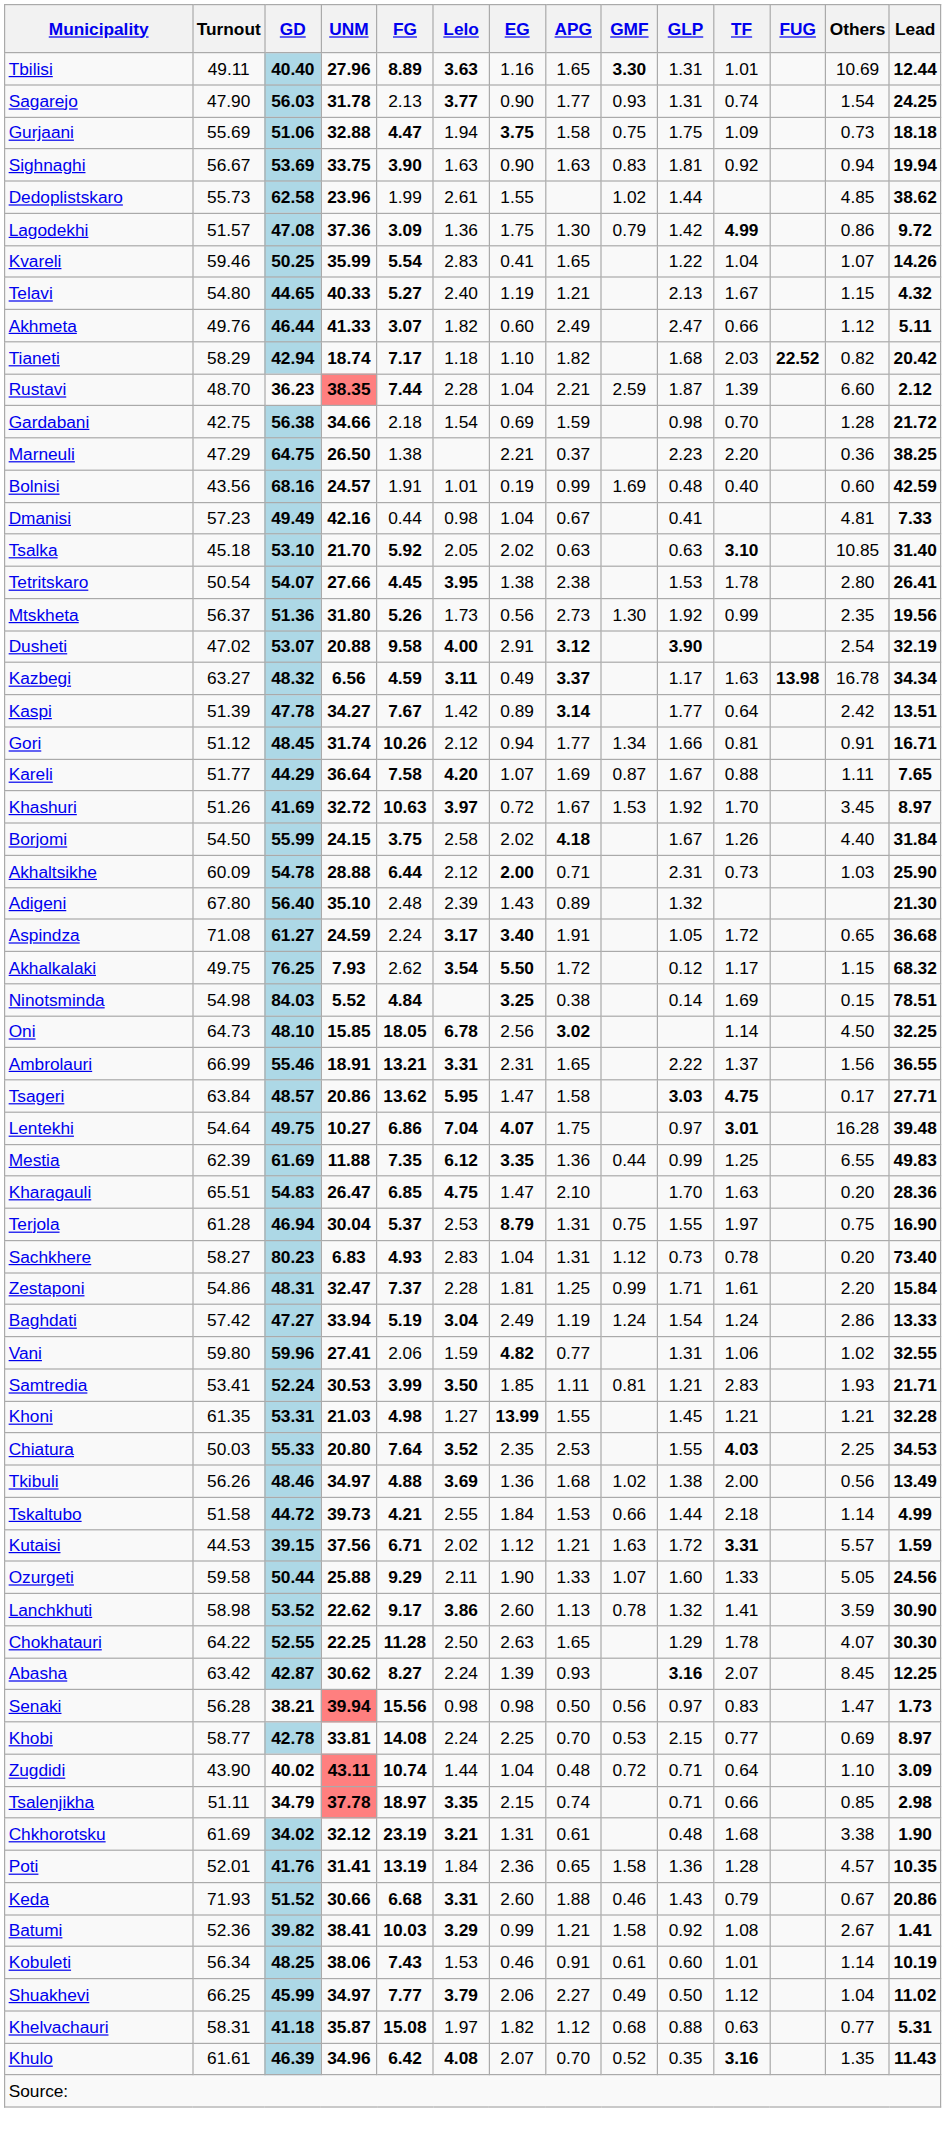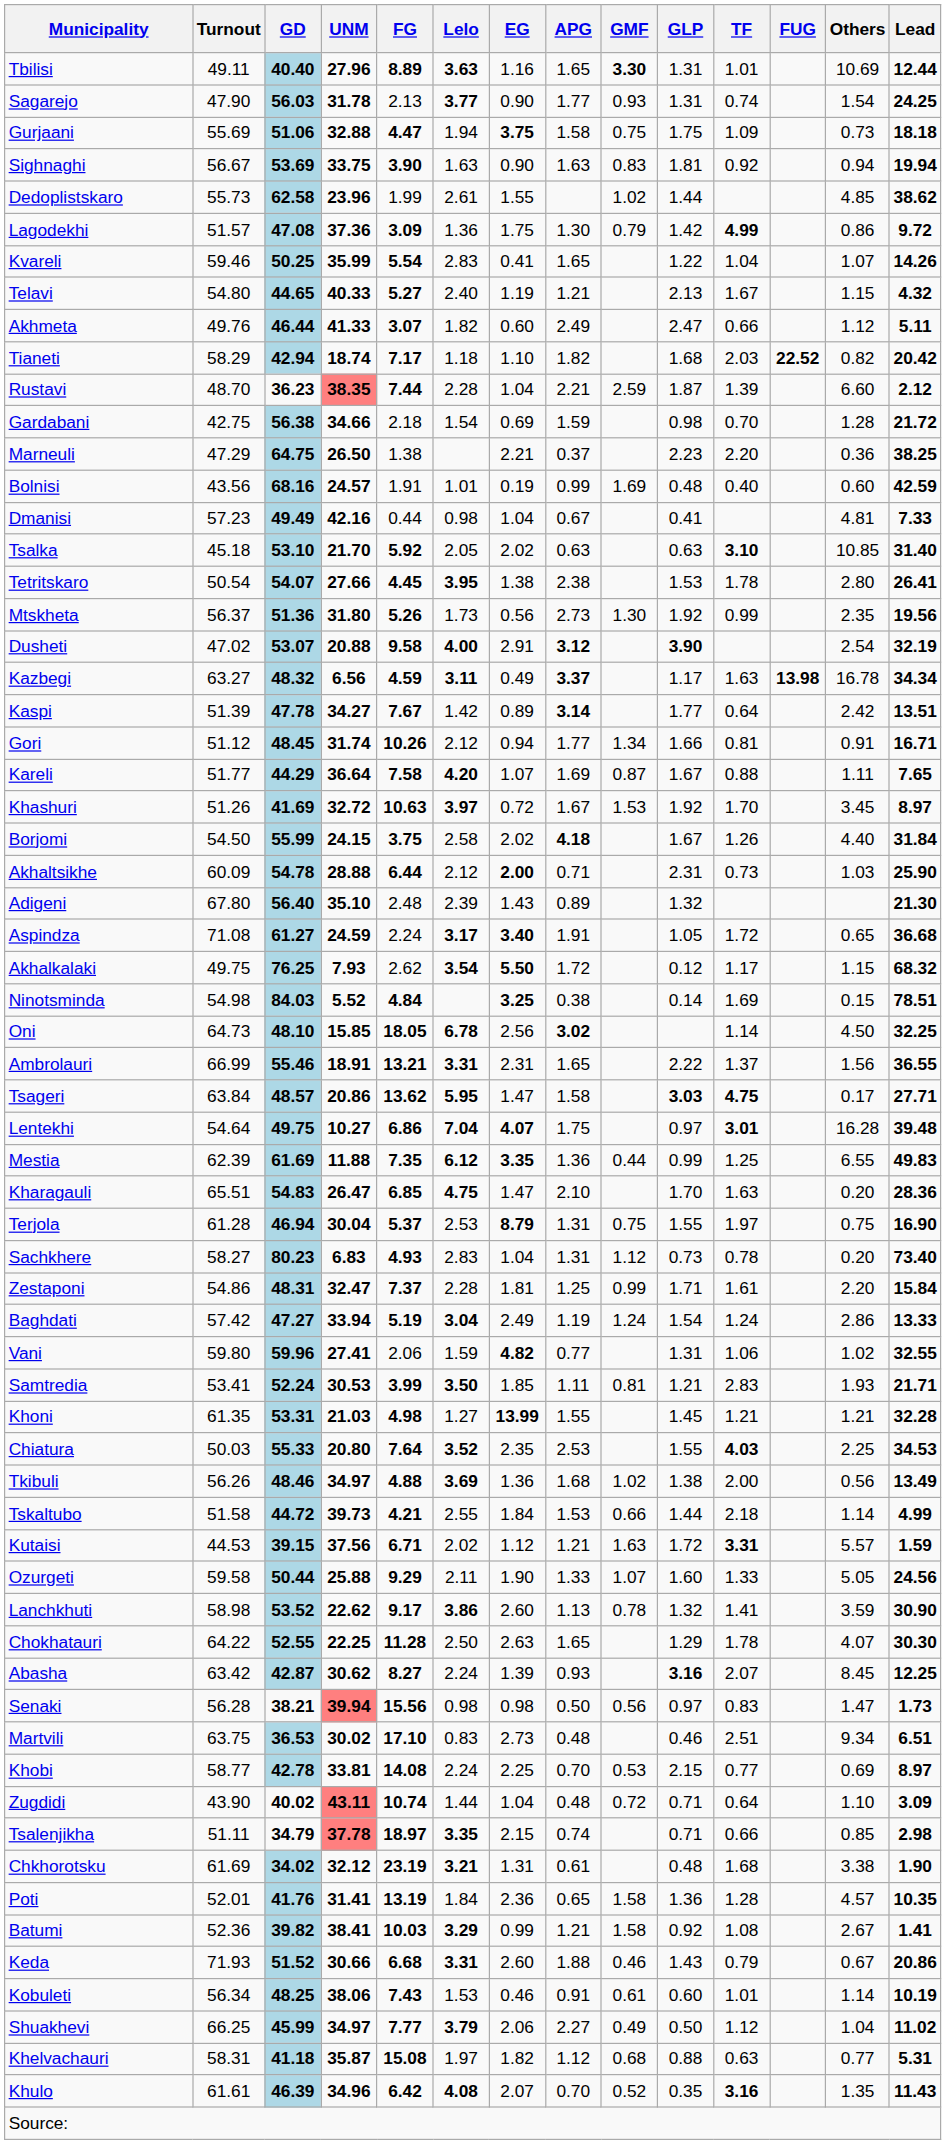+ row: Martvili | 63.75 | 36.53 | 30.02 | 17.10 | 0.83 | 2.73 | 0.48 | 0.46 | 2.51 | 9.34 | 6.51
rows swapped: Batumi <-> Keda
